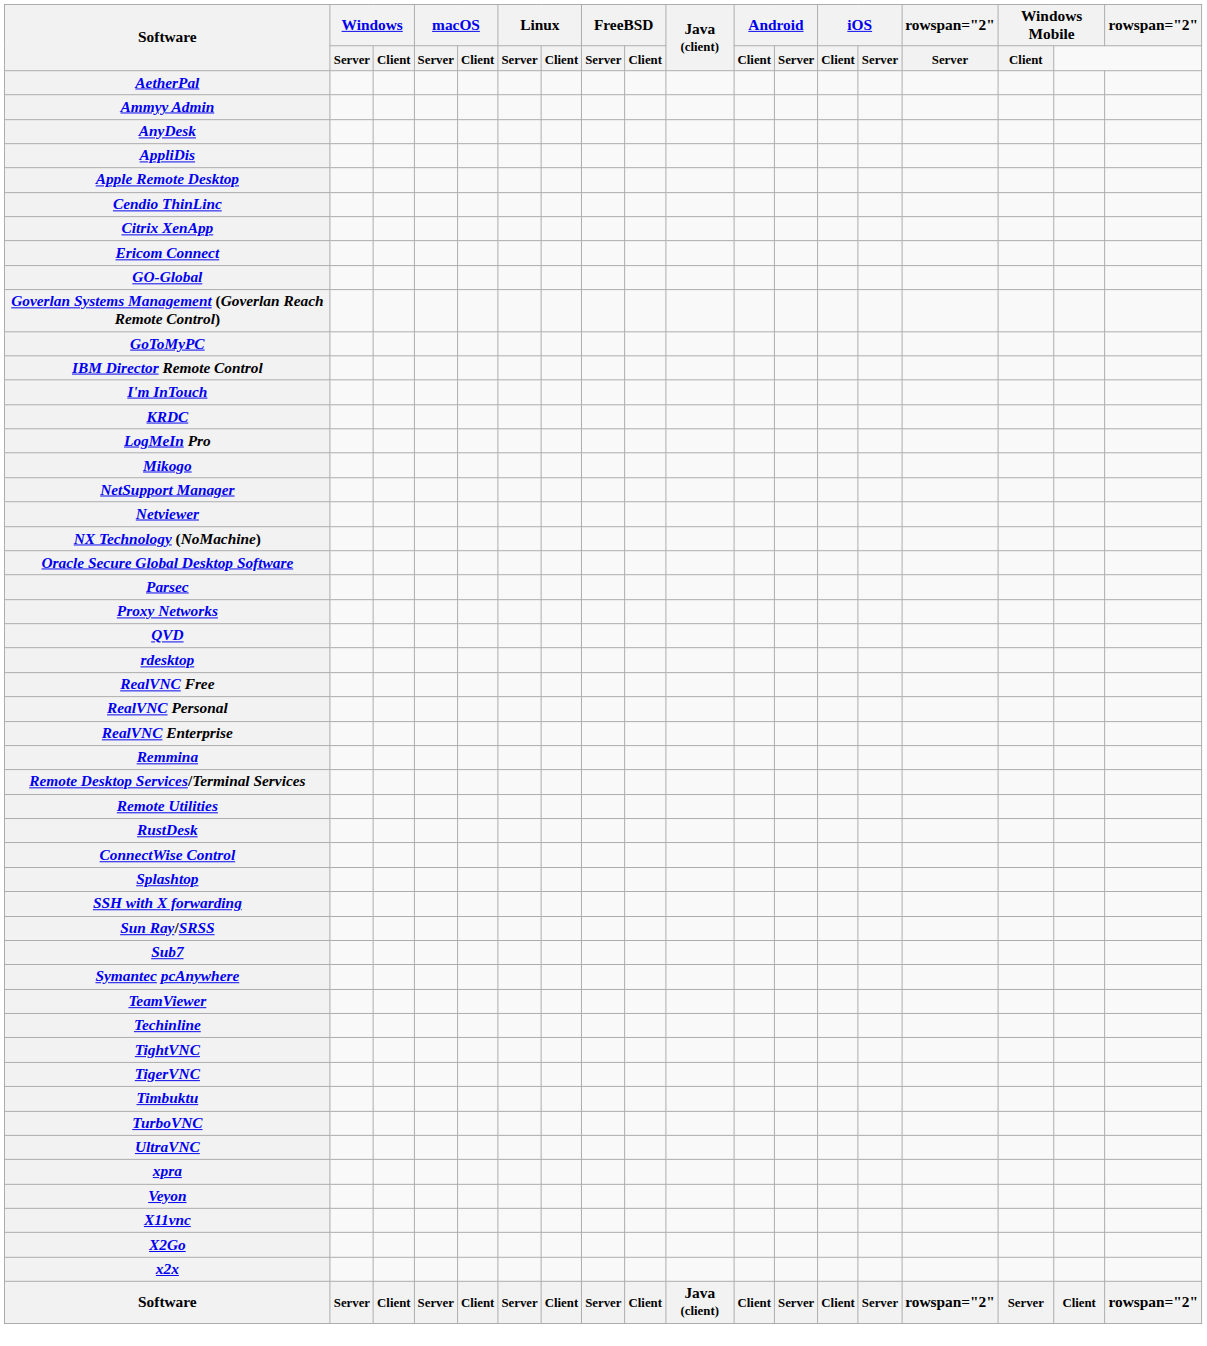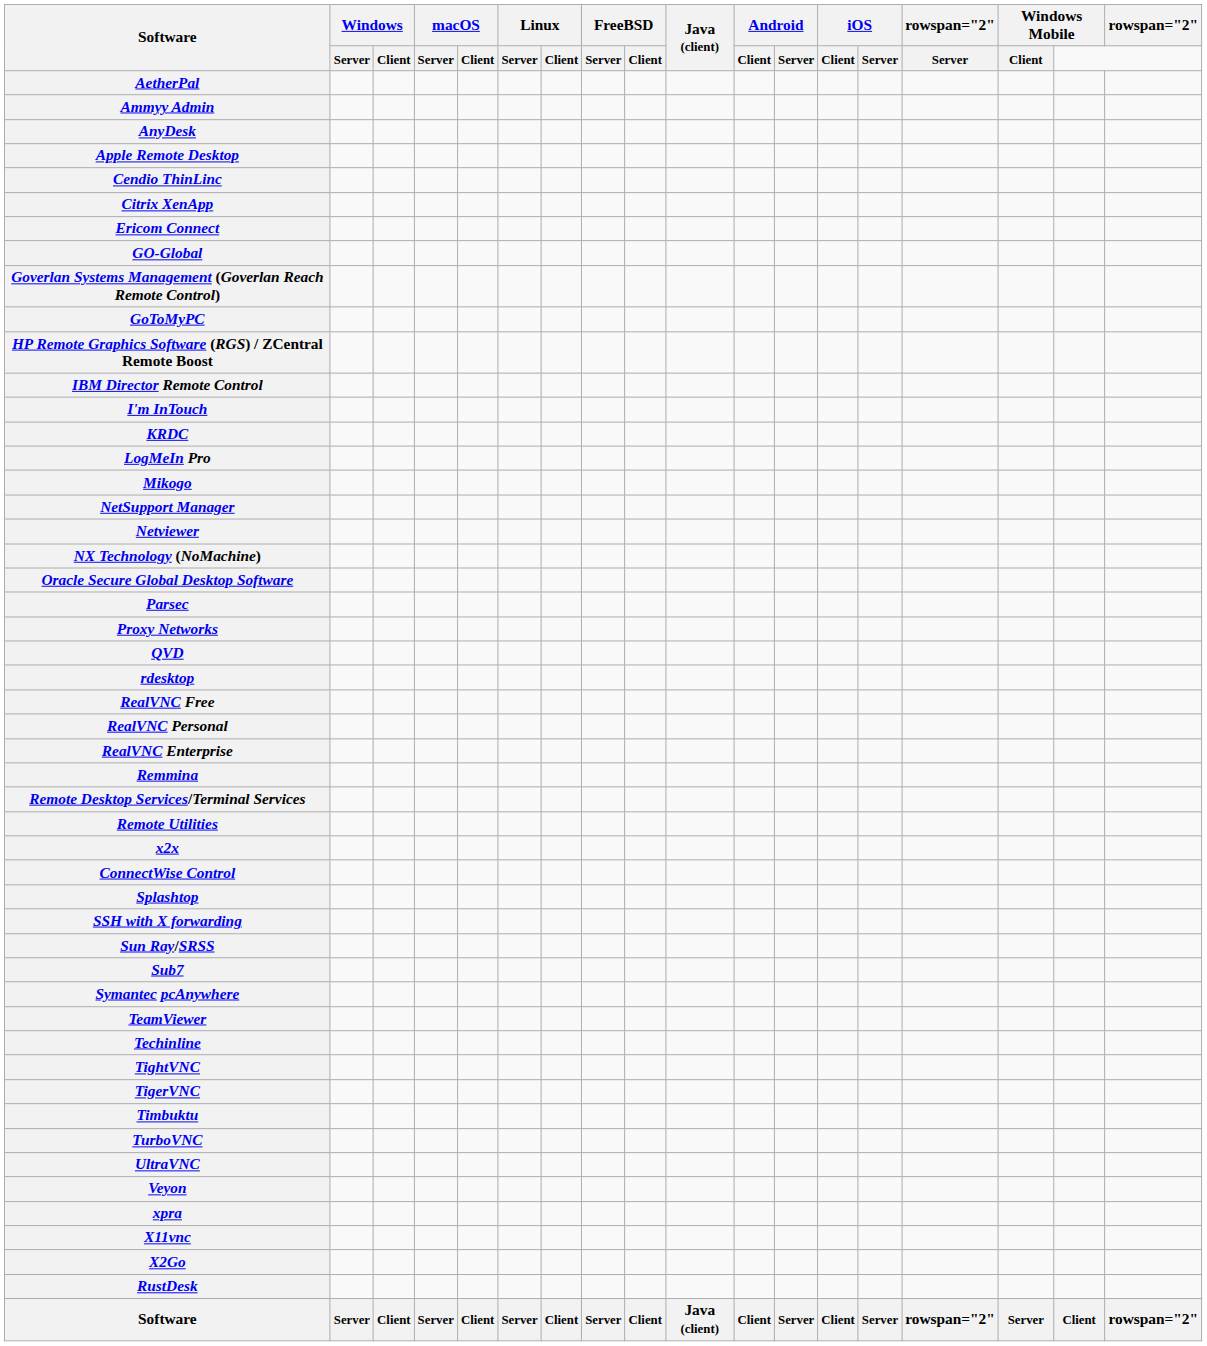- row: AppliDis
+ row: HP Remote Graphics Software (RGS) / ZCentral Remote Boost
rows swapped: RustDesk <-> x2x
rows swapped: Veyon <-> xpra
